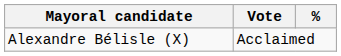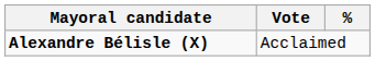Alexandre Bélisle (X) | Mayoral candidate: normal -> bold
